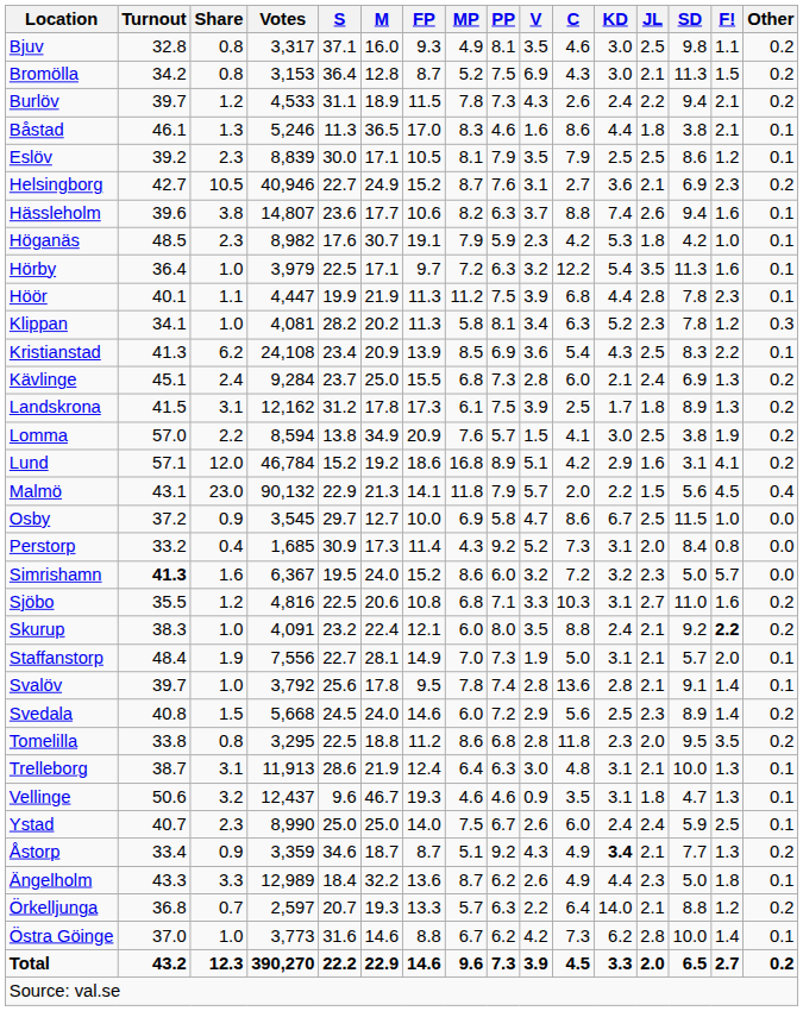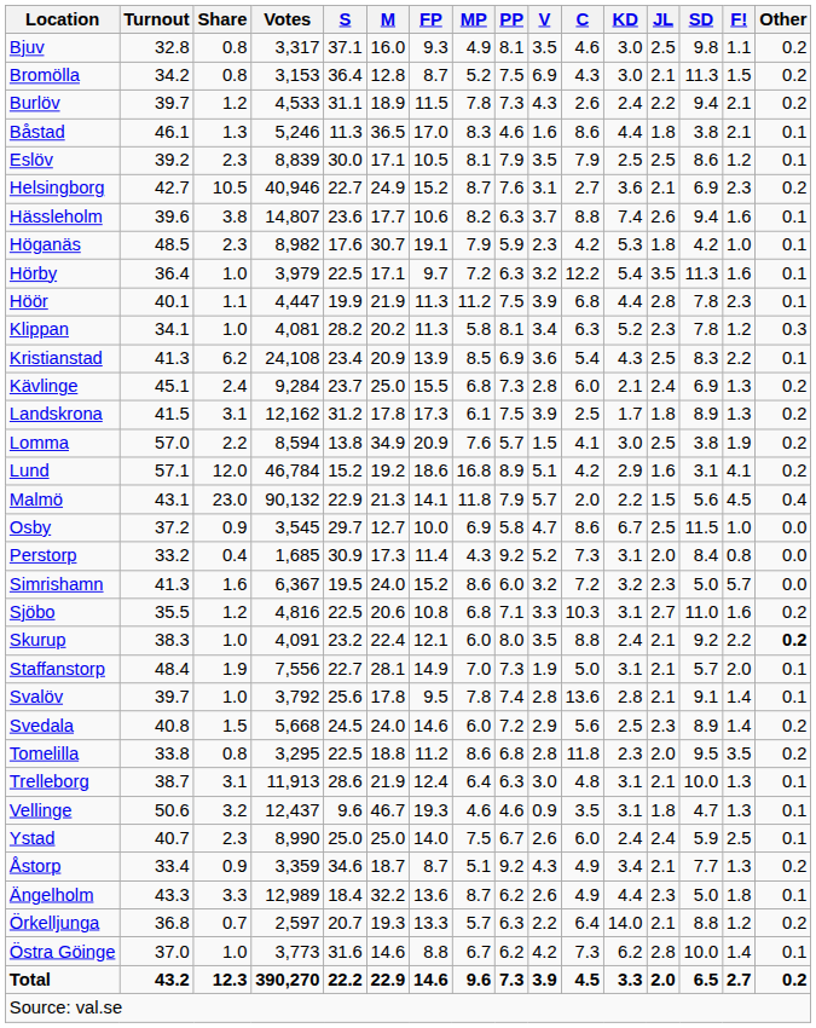Simrishamn | Turnout: bold -> normal
Skurup | F!: bold -> normal
Skurup | Other: normal -> bold
Åstorp | KD: bold -> normal
